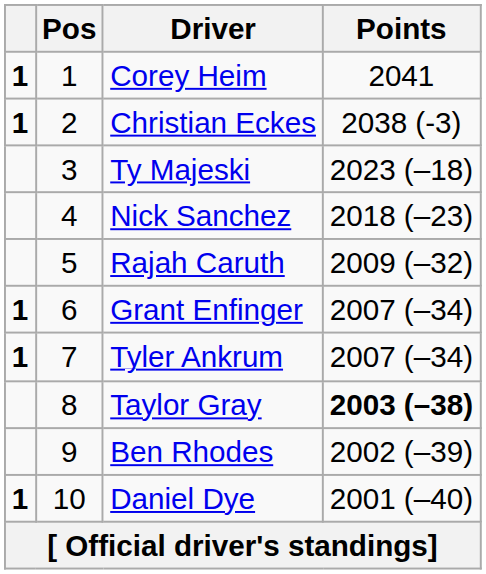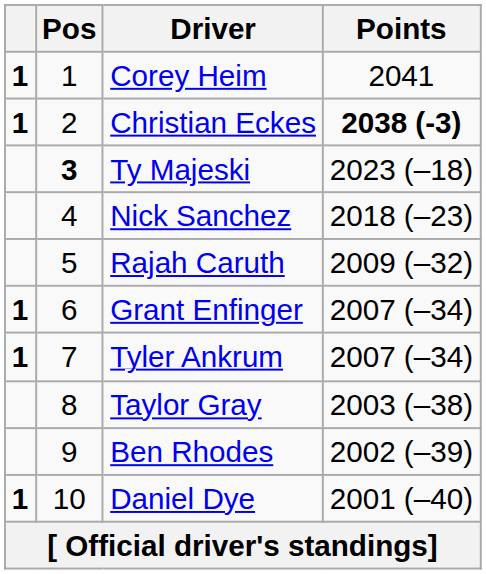Christian Eckes | Points: normal -> bold
Ty Majeski | Pos: normal -> bold
Taylor Gray | Points: bold -> normal
